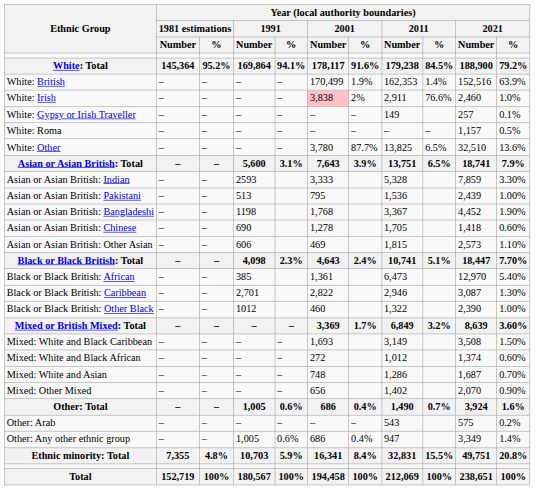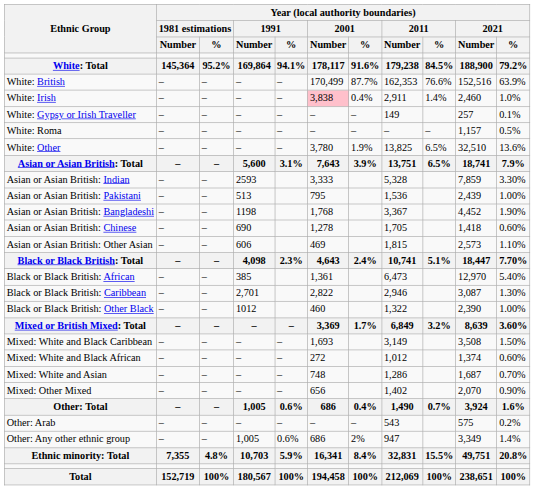White: British | Year (local authority boundaries) / 2001 / %: 1.9% -> 87.7%
White: British | Year (local authority boundaries) / 2011 / %: 1.4% -> 76.6%
White: Irish | Year (local authority boundaries) / 2001 / %: 2% -> 0.4%
White: Irish | Year (local authority boundaries) / 2011 / %: 76.6% -> 1.4%
White: Other | Year (local authority boundaries) / 2001 / %: 87.7% -> 1.9%
Other: Any other ethnic group | Year (local authority boundaries) / 2001 / %: 0.4% -> 2%
